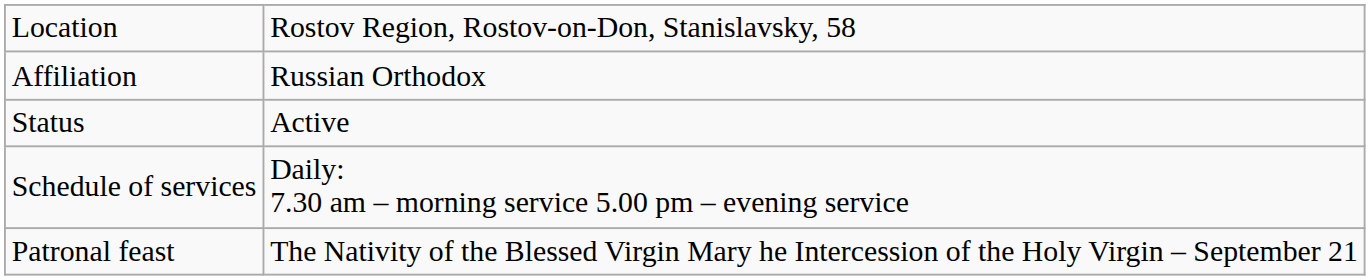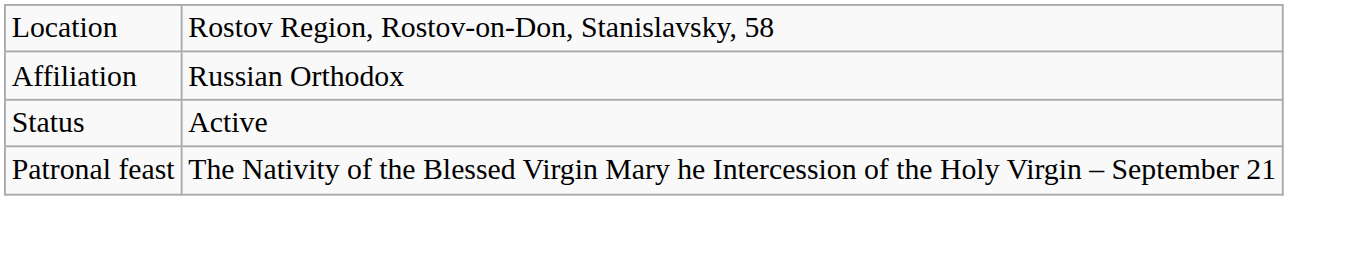- row: Schedule of services | Daily: 7.30 am – morning service 5.00 pm – evening service
